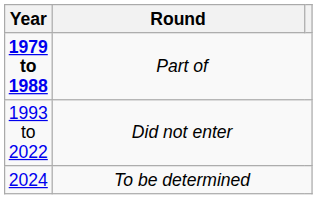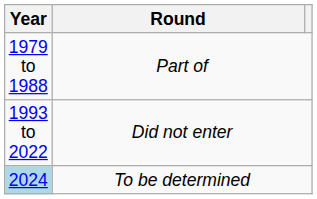1979 to 1988 | Year: bold -> normal
2024 | Year: no background -> lightblue background
